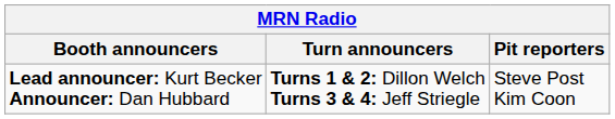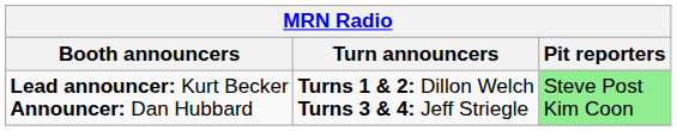Lead announcer: Kurt Becker Announcer: Dan Hubbard | Pit reporters: no background -> lightgreen background
